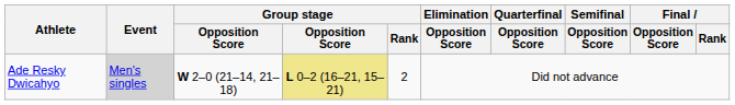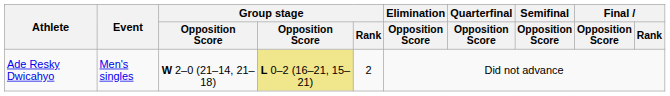Ade Resky Dwicahyo | Event: lightgrey background -> no background
